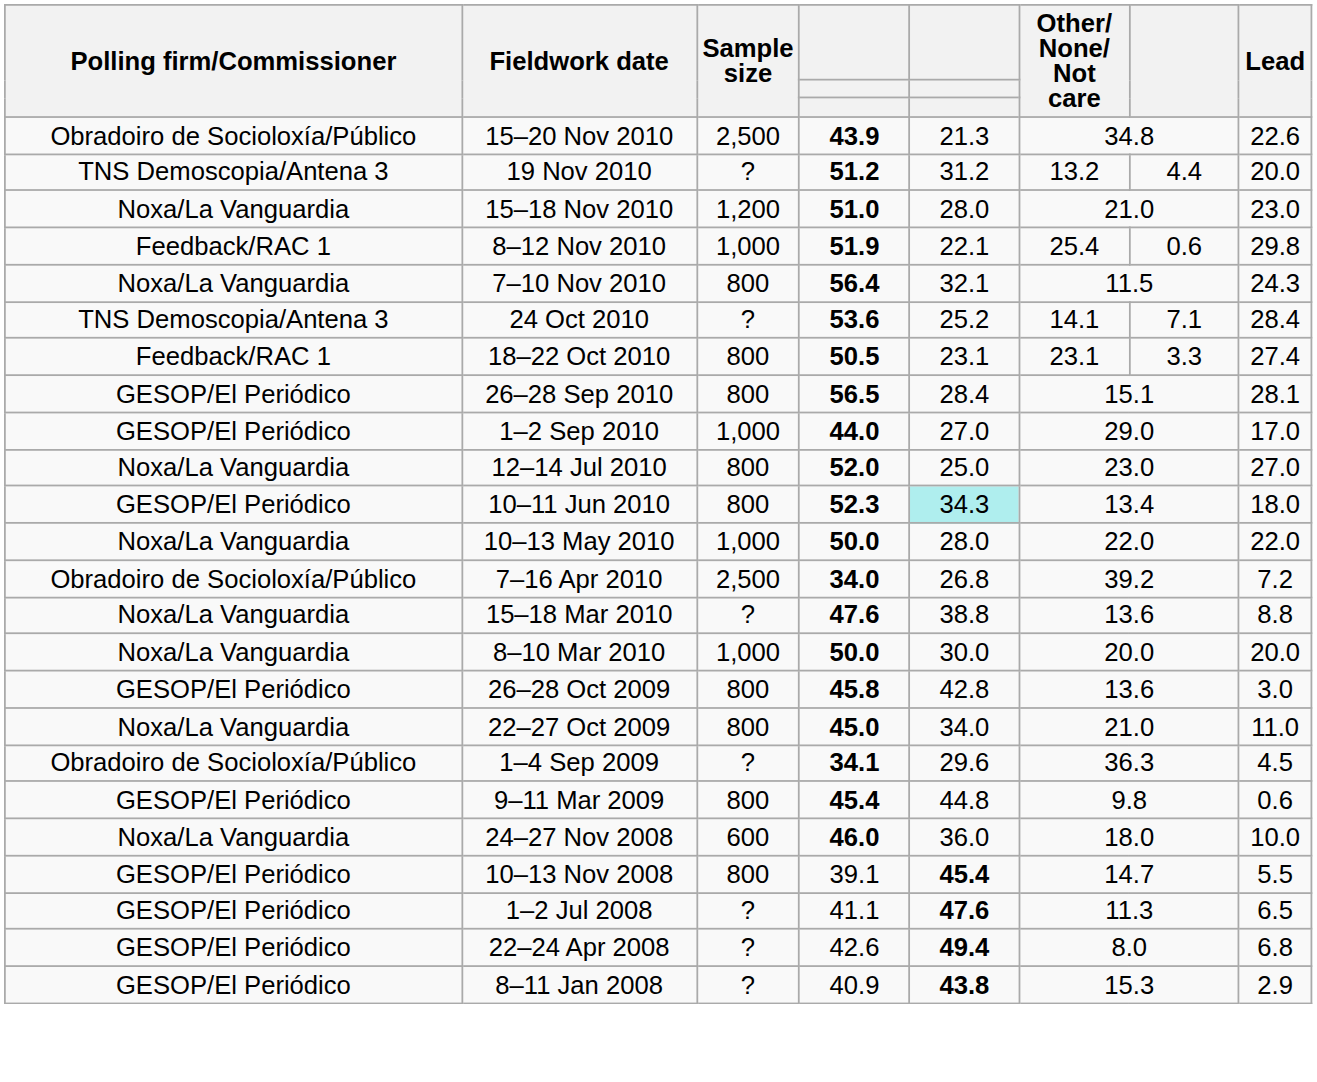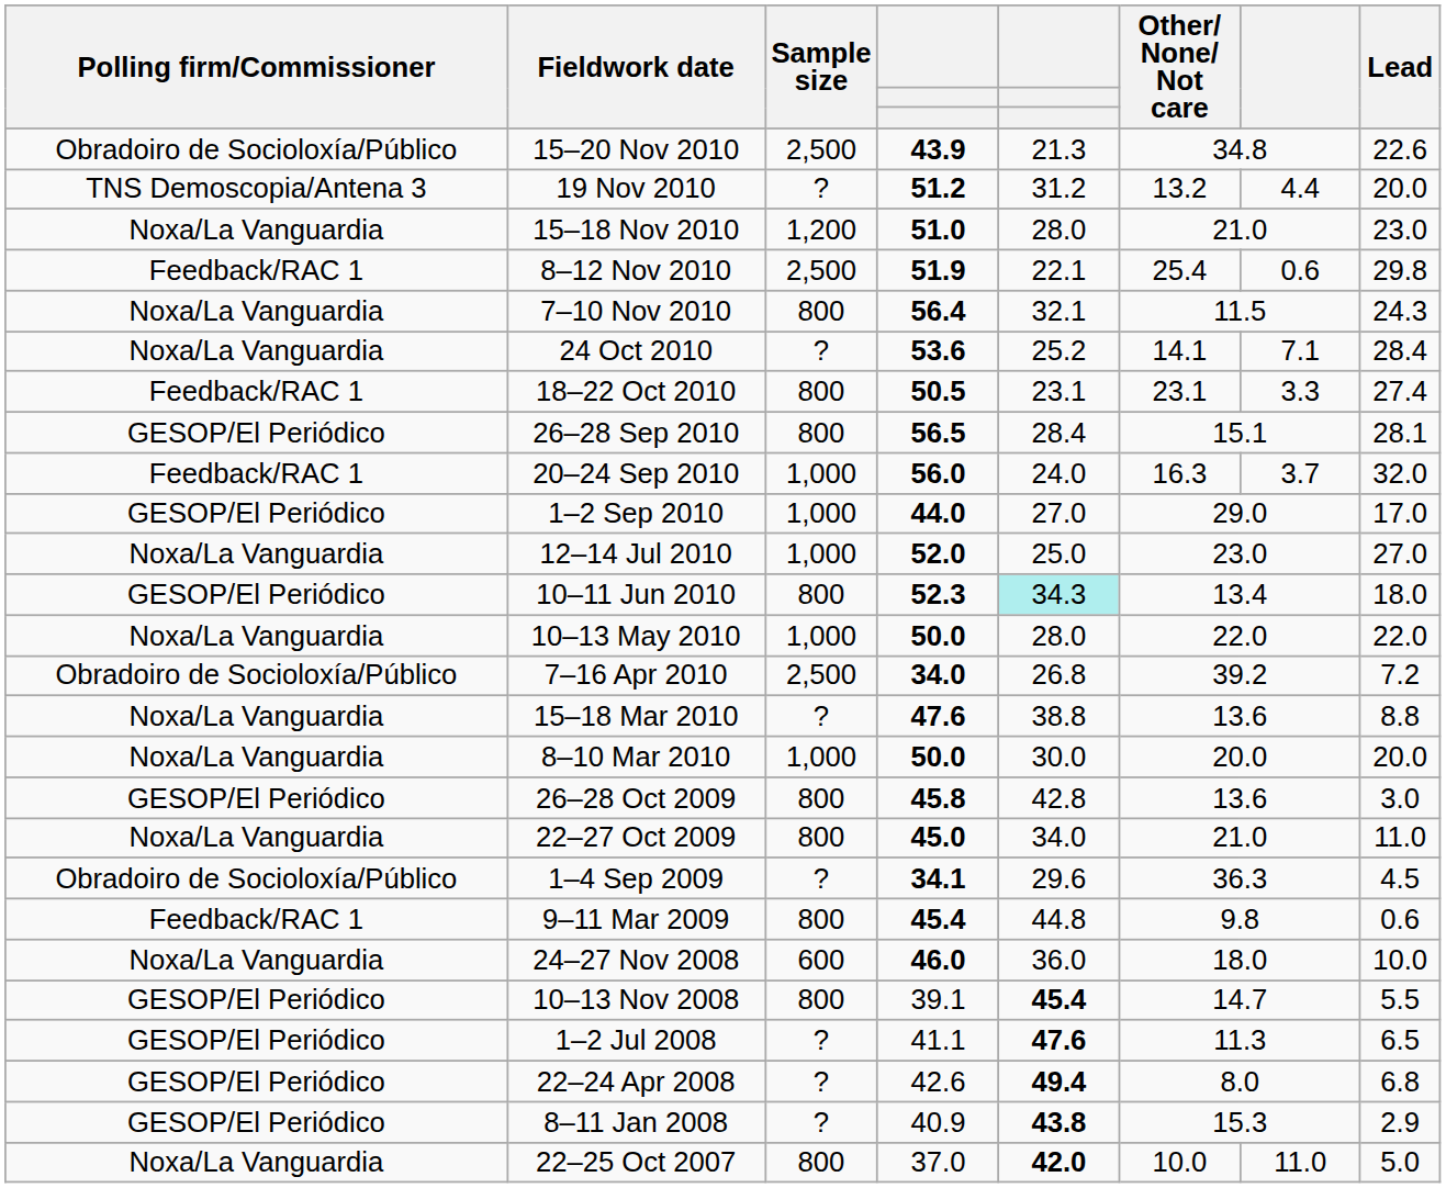8–12 Nov 2010 | Sample size: 1,000 -> 2,500
24 Oct 2010 | Polling firm/Commissioner: TNS Demoscopia/Antena 3 -> Noxa/La Vanguardia
+ row: Feedback/RAC 1 | 20–24 Sep 2010 | 1,000 | 56.0 | 24.0 | 16.3 | 3.7 | 32.0
12–14 Jul 2010 | Sample size: 800 -> 1,000
9–11 Mar 2009 | Polling firm/Commissioner: GESOP/El Periódico -> Feedback/RAC 1
+ row: Noxa/La Vanguardia | 22–25 Oct 2007 | 800 | 37.0 | 42.0 | 10.0 | 11.0 | 5.0
